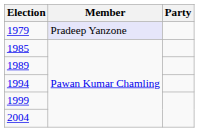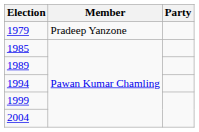1979 | Member: lavender background -> no background
